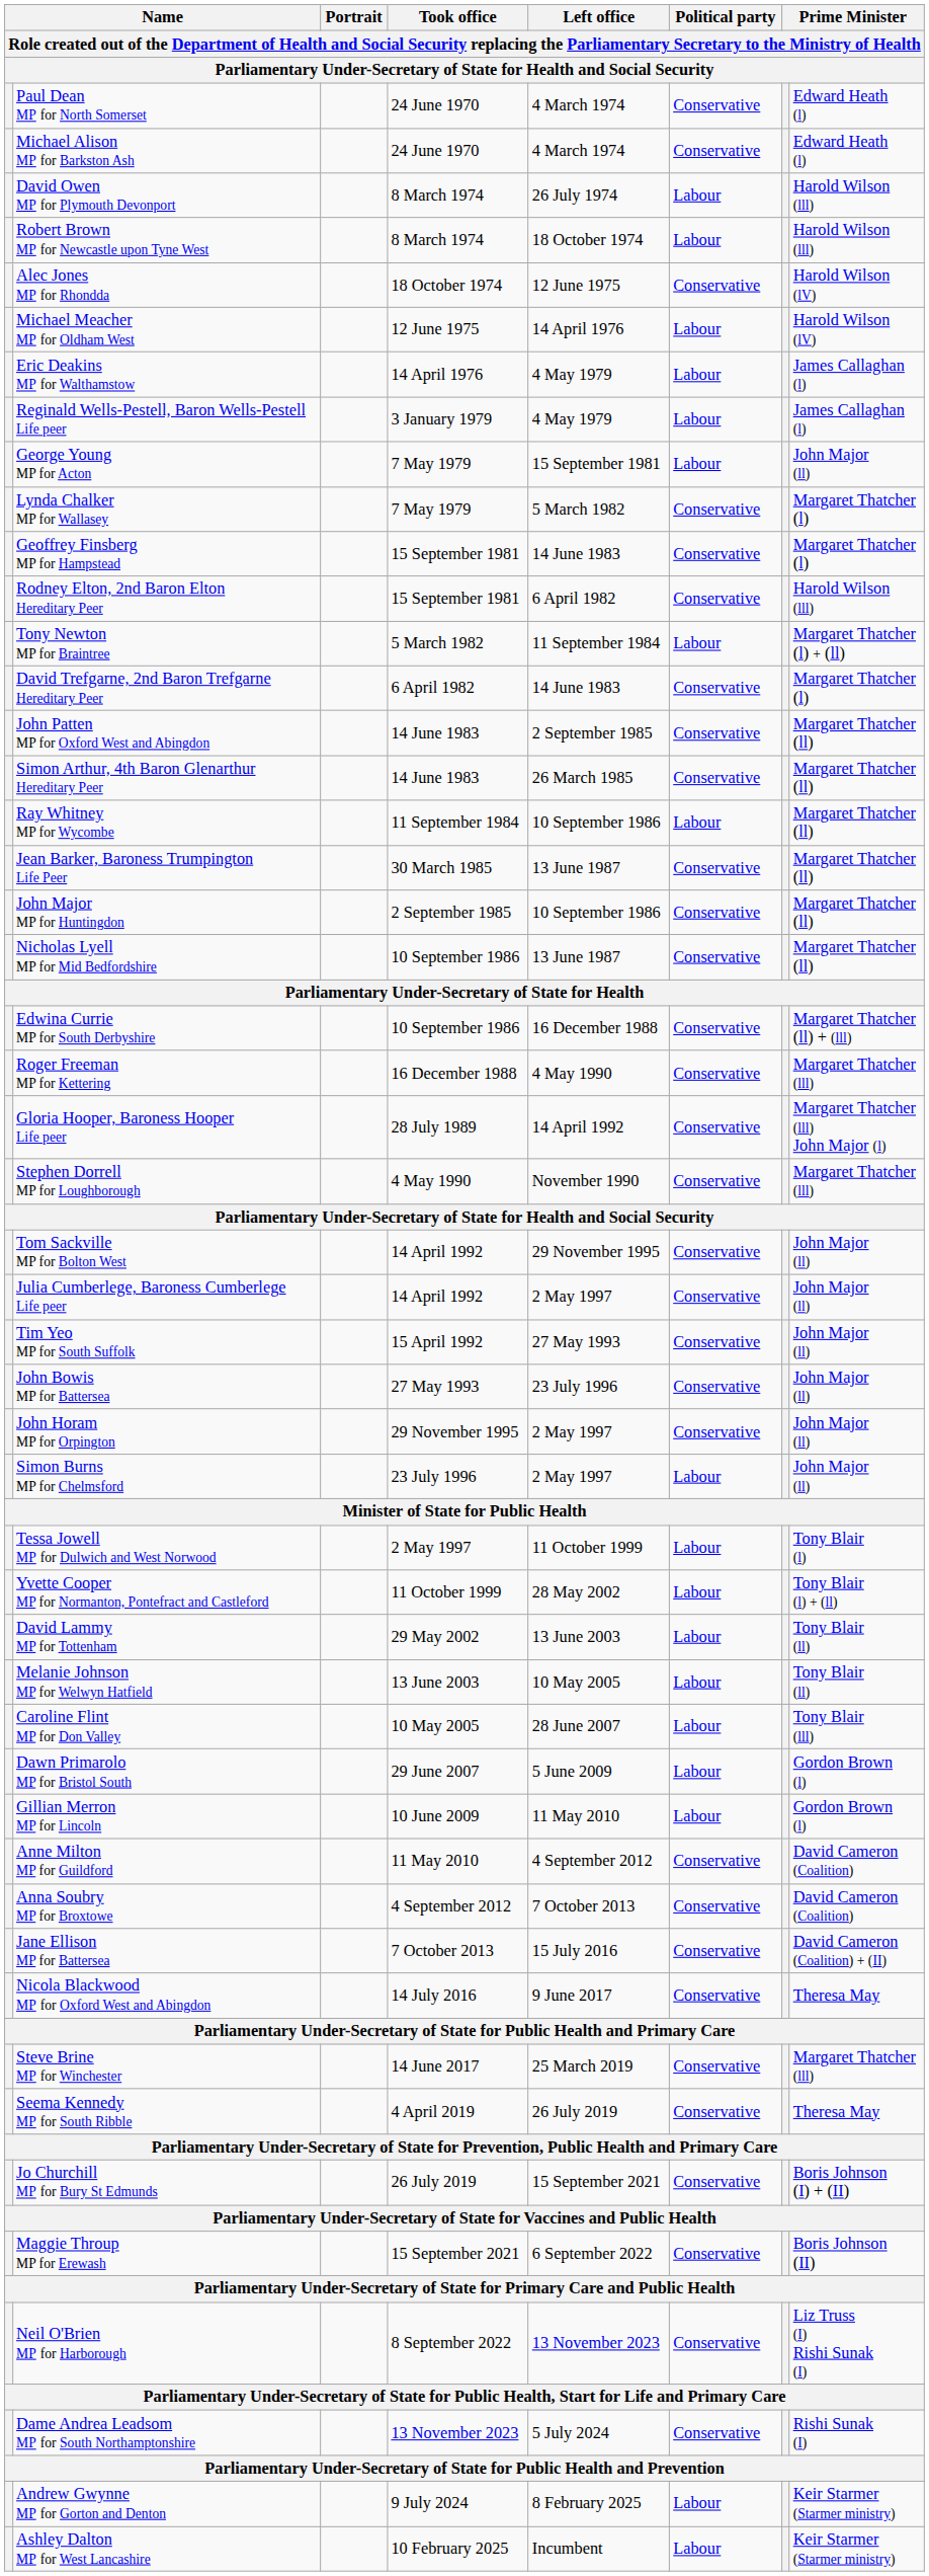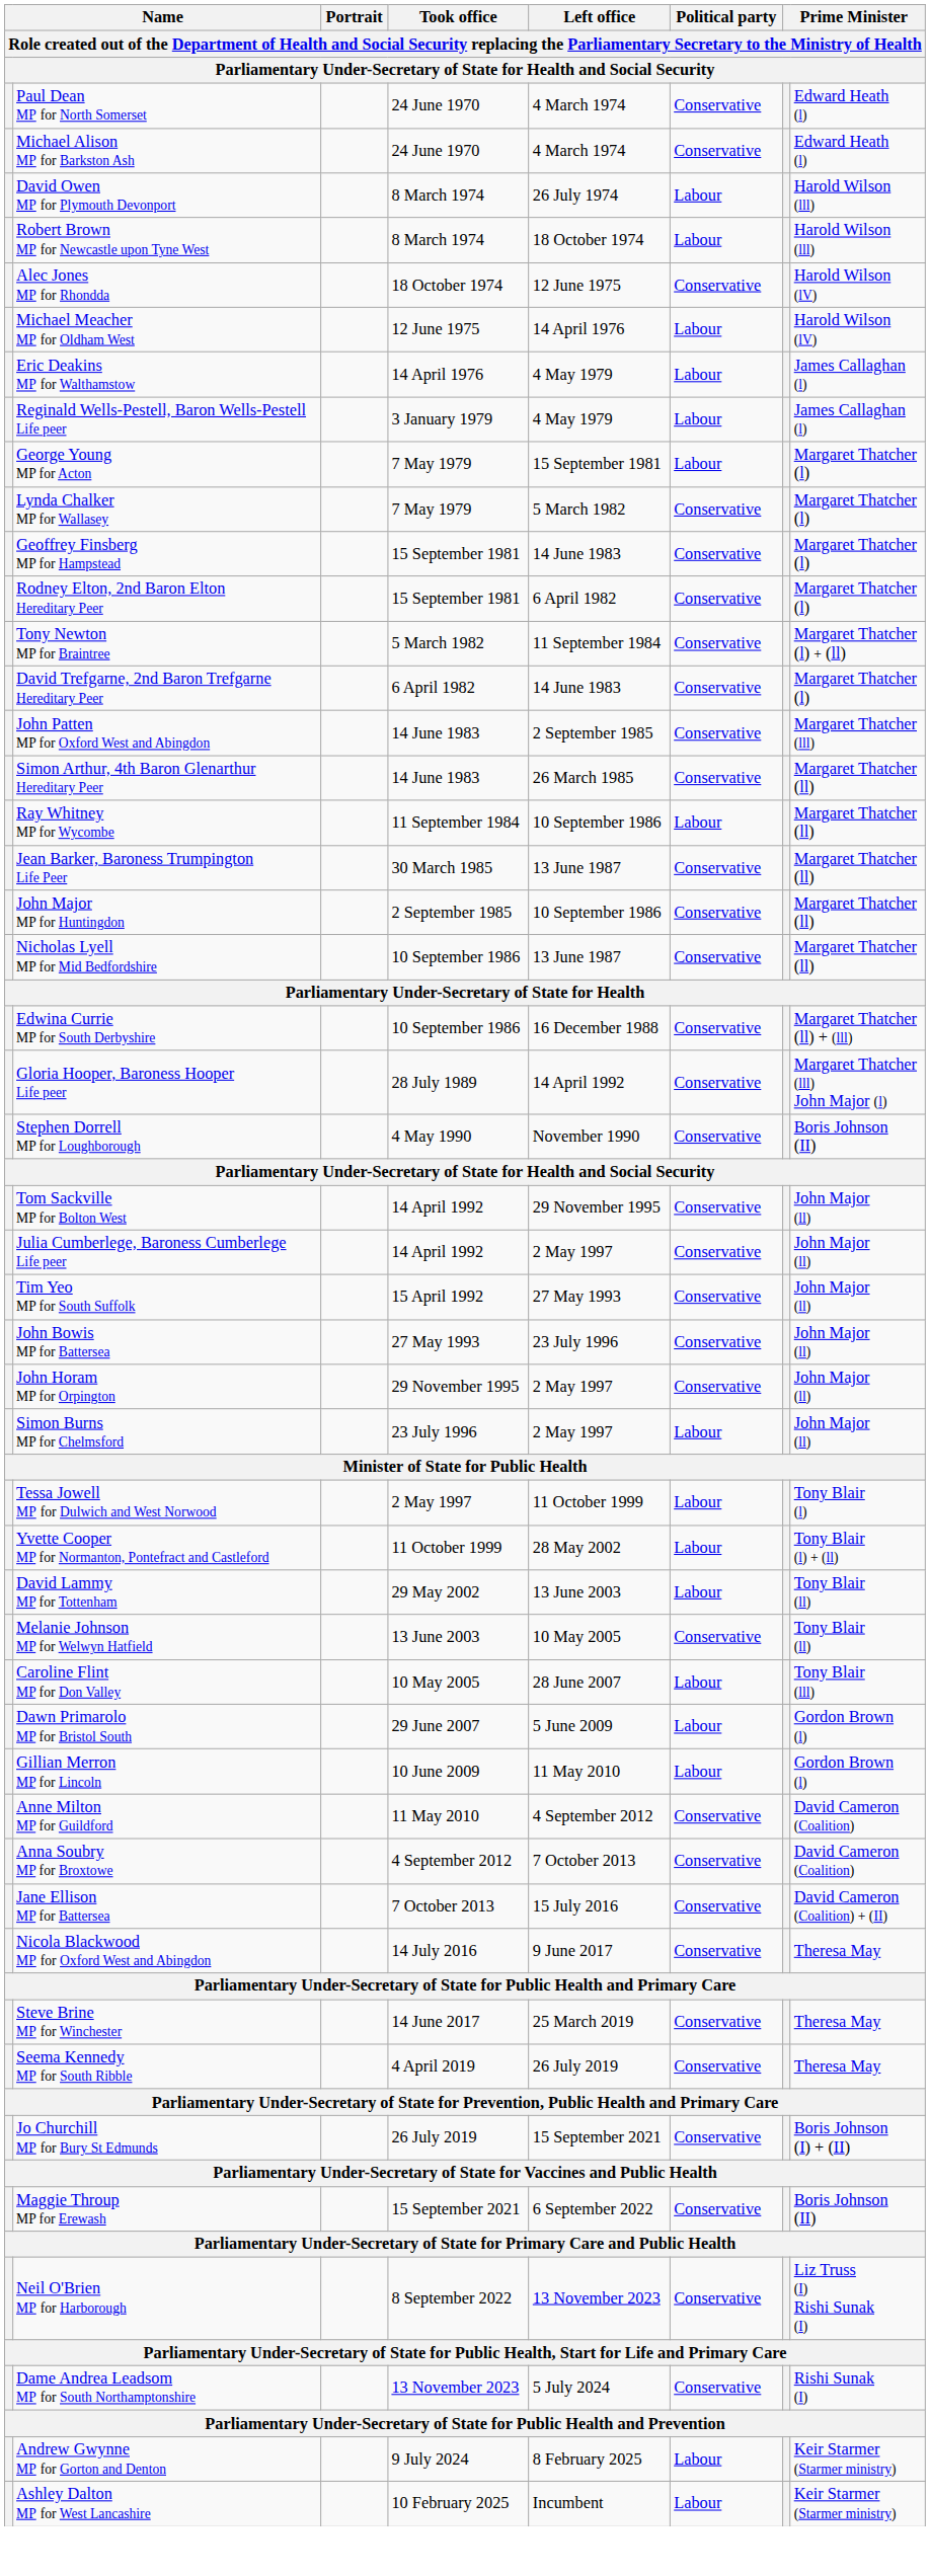George Young MP for Acton | column 8: John Major (ll) -> Margaret Thatcher (l)
Rodney Elton, 2nd Baron Elton Hereditary Peer | column 8: Harold Wilson (lll) -> Margaret Thatcher (l)
Tony Newton MP for Braintree | Political party: Labour -> Conservative
John Patten MP for Oxford West and Abingdon | column 8: Margaret Thatcher (ll) -> Margaret Thatcher (lll)
- row: Roger Freeman MP for Kettering | 16 December 1988 | 4 May 1990 | Conservative | Margaret Thatcher (lll)
Stephen Dorrell MP for Loughborough | column 8: Margaret Thatcher (lll) -> Boris Johnson (II)
Melanie Johnson MP for Welwyn Hatfield | Political party: Labour -> Conservative
Steve Brine MP for Winchester | column 8: Margaret Thatcher (lll) -> Theresa May
